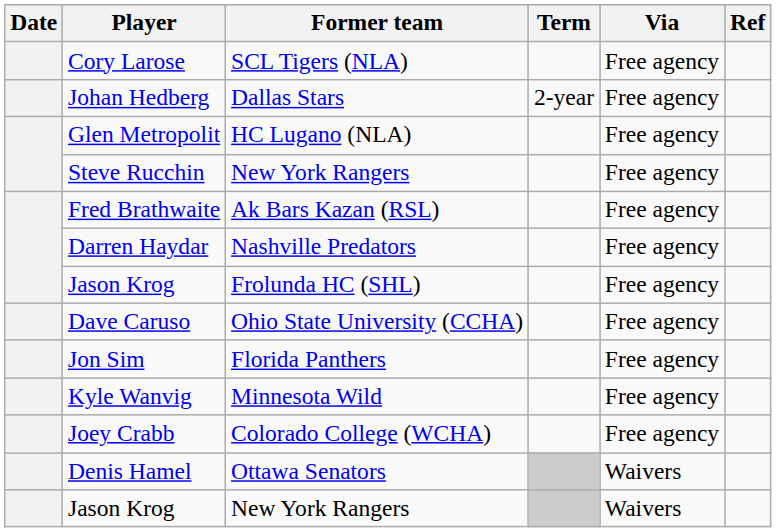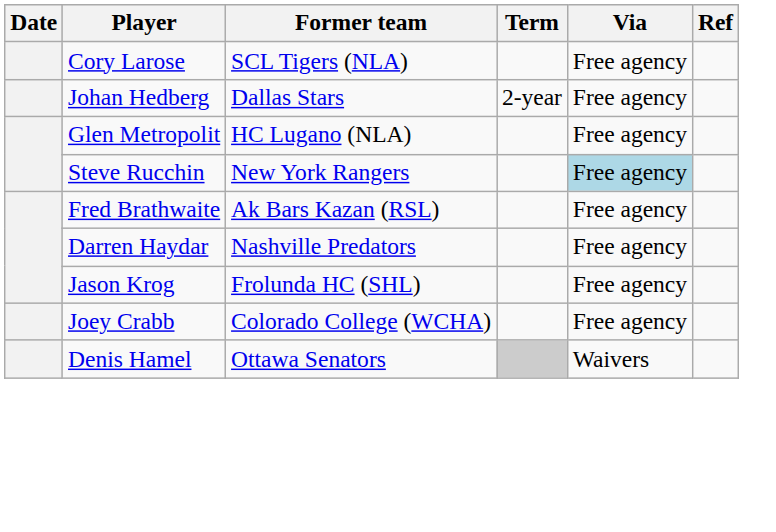Steve Rucchin | Via: no background -> lightblue background
- row: Dave Caruso | Ohio State University (CCHA) | Free agency
- row: Jon Sim | Florida Panthers | Free agency
- row: Kyle Wanvig | Minnesota Wild | Free agency
- row: Jason Krog | New York Rangers | Waivers
